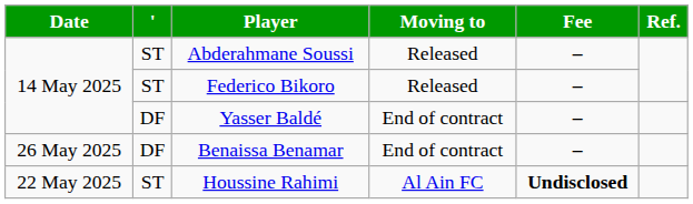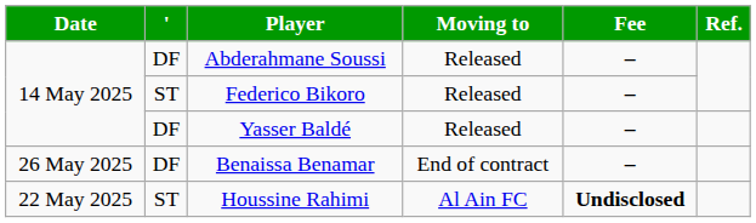Abderahmane Soussi | ': ST -> DF
Yasser Baldé | Moving to: End of contract -> Released
